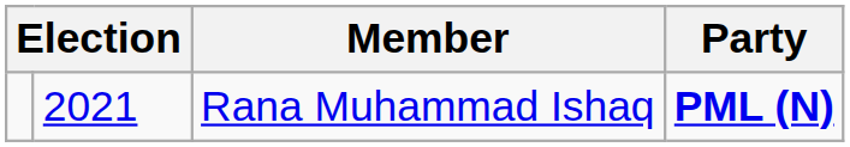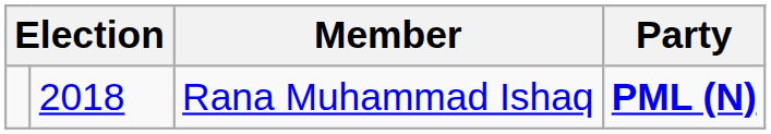Rana Muhammad Ishaq | column 2: 2021 -> 2018
